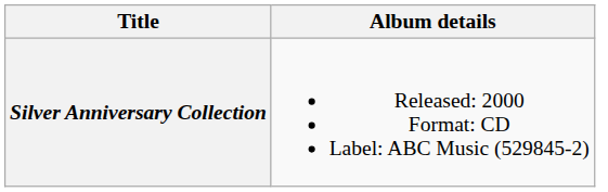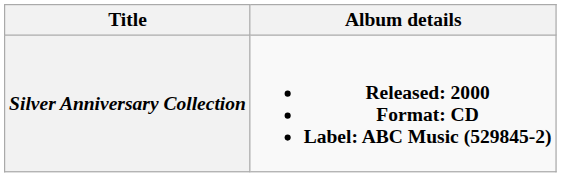Silver Anniversary Collection | Album details: normal -> bold
